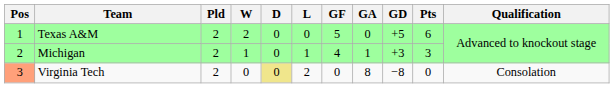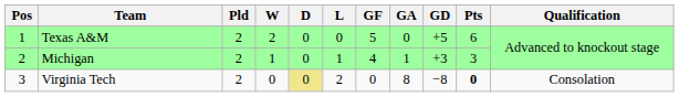Virginia Tech | Pos: lightsalmon background -> no background
Virginia Tech | Pts: normal -> bold
